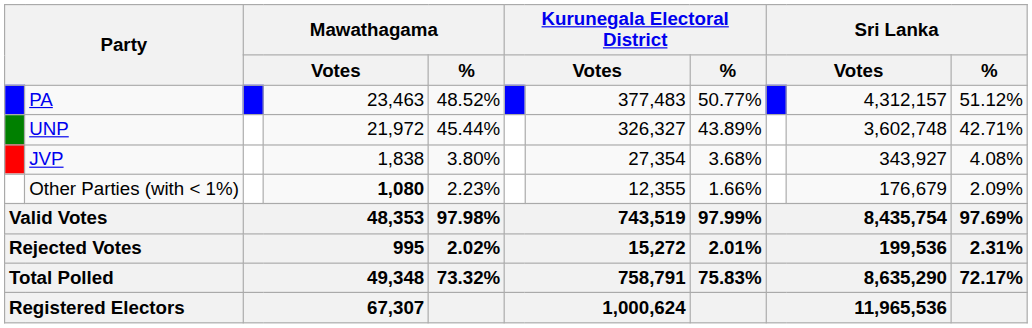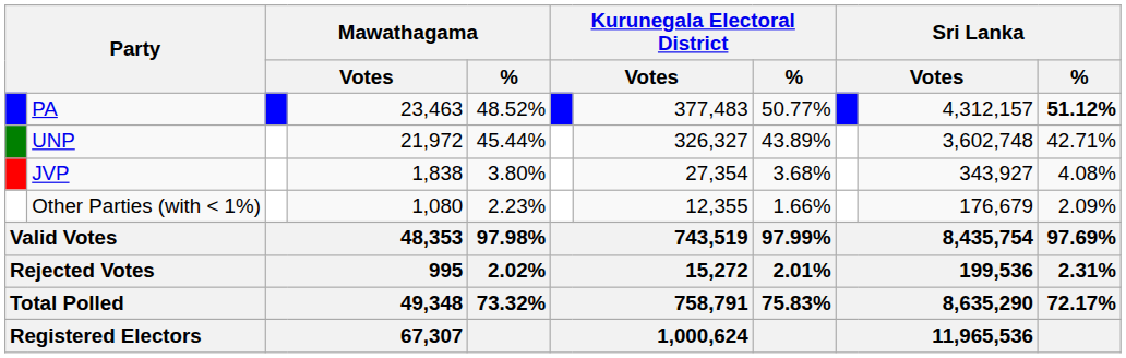PA | Sri Lanka / %: normal -> bold
Other Parties (with < 1%) | column 4: bold -> normal
